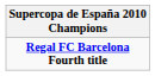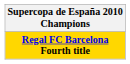row 2 | column 1: no background -> gold background
